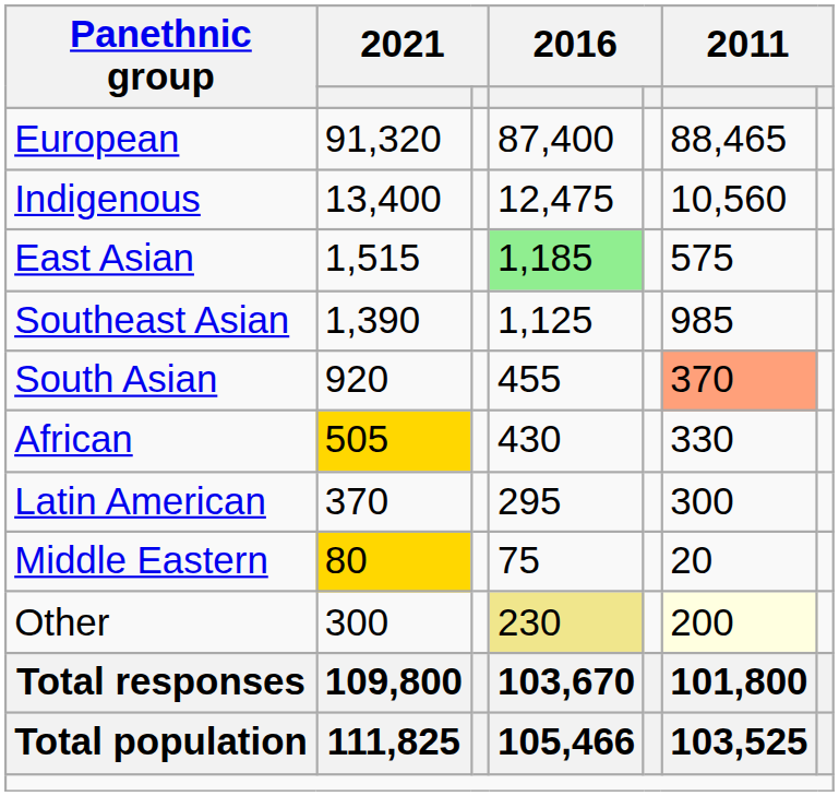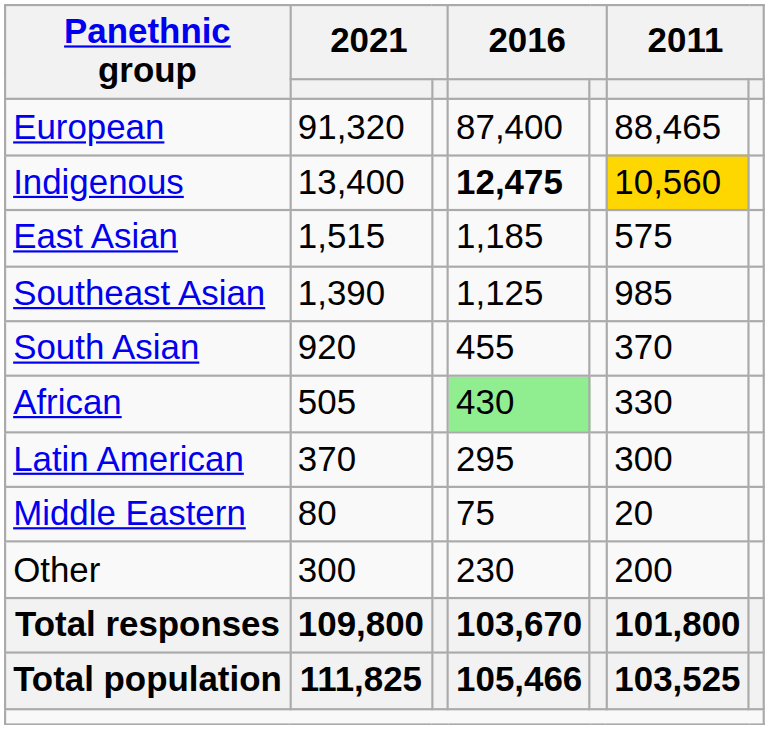Indigenous | column 4: normal -> bold
Indigenous | column 6: no background -> gold background
East Asian | column 4: lightgreen background -> no background
South Asian | column 6: lightsalmon background -> no background
African | column 2: gold background -> no background
African | column 4: no background -> lightgreen background
Middle Eastern | column 2: gold background -> no background
Other | column 4: khaki background -> no background
Other | column 6: lightyellow background -> no background
